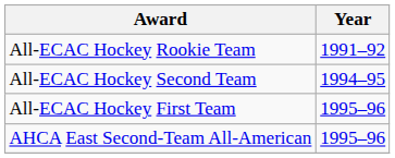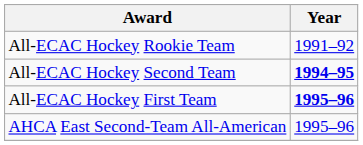row 3 | Year: normal -> bold
row 4 | Year: normal -> bold
